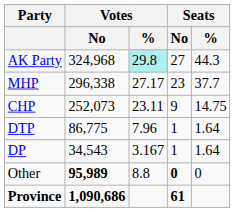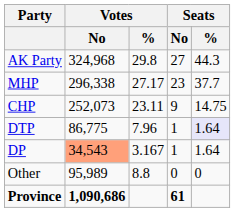AK Party | Votes / %: paleturquoise background -> no background
DTP | Seats / %: no background -> lavender background
DP | Votes / No: no background -> lightsalmon background
Other | Votes / No: bold -> normal
Other | Seats / No: bold -> normal
